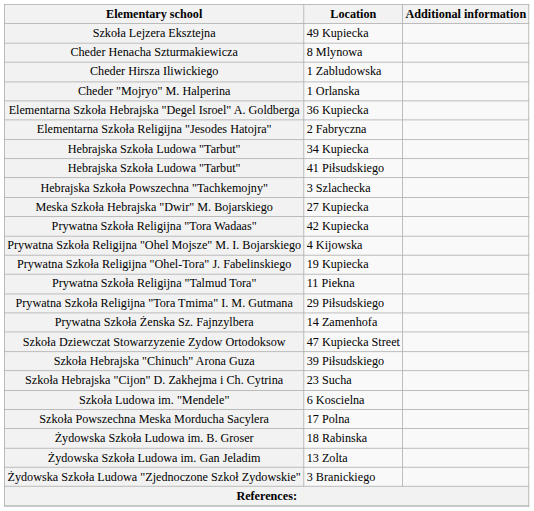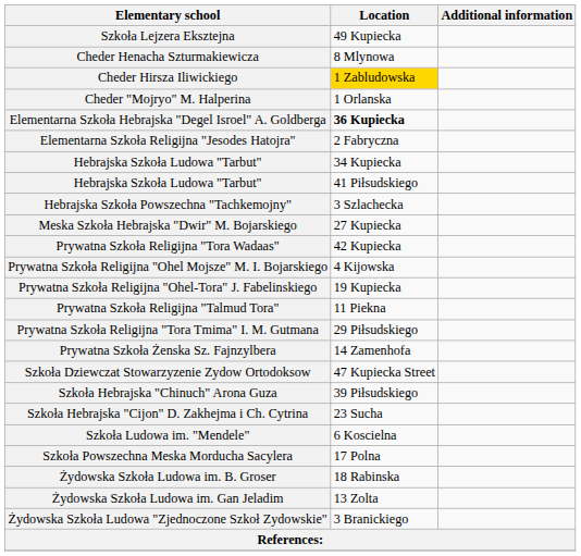Cheder Hirsza Iliwickiego | Location: no background -> gold background
Elementarna Szkoła Hebrajska "Degel Isroel" A. Goldberga | Location: normal -> bold
